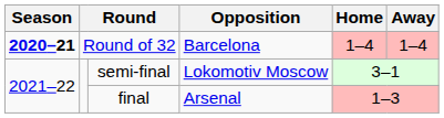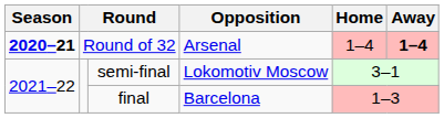Round of 32 | Opposition: Barcelona -> Arsenal
Round of 32 | Away: normal -> bold
final | Opposition: Arsenal -> Barcelona
